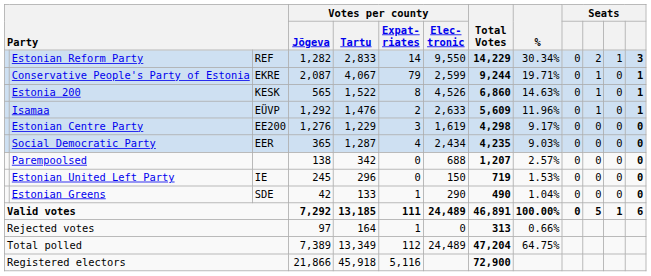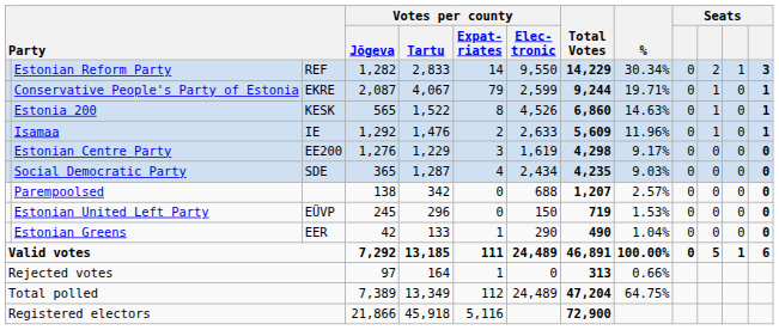Isamaa | column 3: EÜVP -> IE
Social Democratic Party | column 3: EER -> SDE
Estonian United Left Party | column 3: IE -> EÜVP
Estonian Greens | column 3: SDE -> EER
